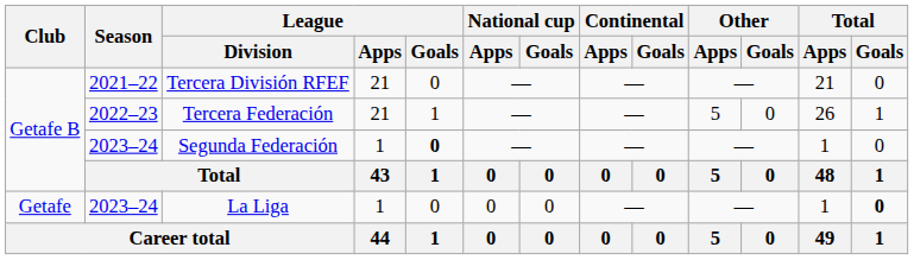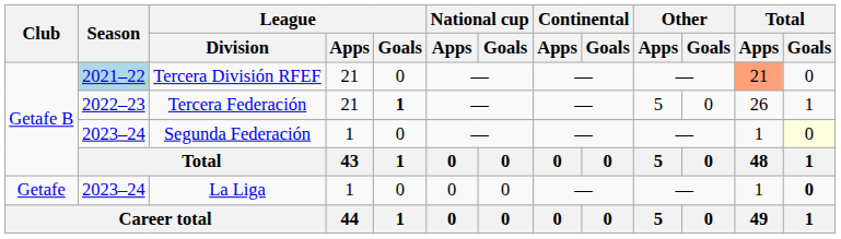Tercera División RFEF | Season: no background -> lightblue background
Tercera División RFEF | Total / Apps: no background -> lightsalmon background
Tercera Federación | League / Goals: normal -> bold
Segunda Federación | League / Goals: bold -> normal
Segunda Federación | Total / Goals: no background -> lightyellow background
